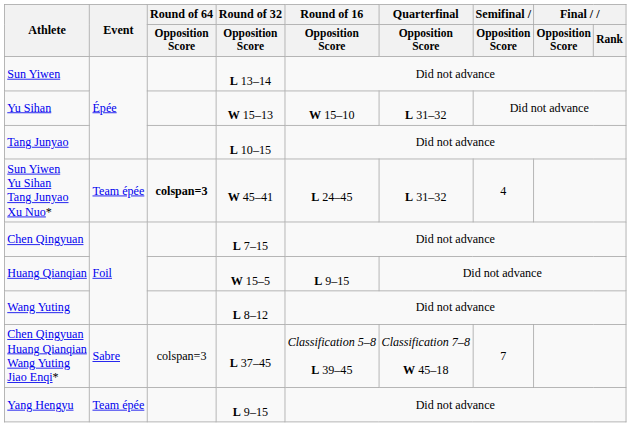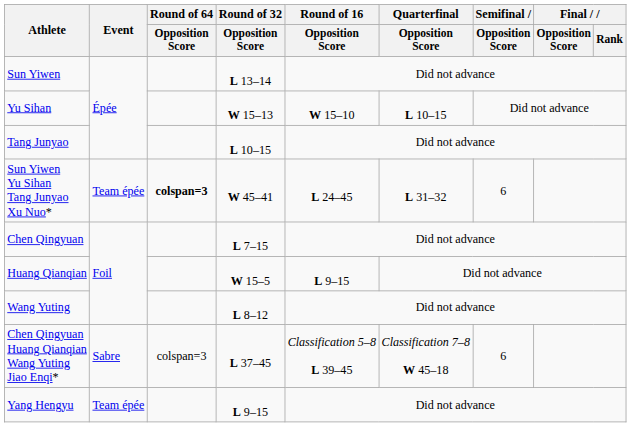Yu Sihan | Quarterfinal / Opposition Score: L 31–32 -> L 10–15
Sun Yiwen Yu Sihan Tang Junyao Xu Nuo* | Semifinal / Opposition Score: 4 -> 6
Chen Qingyuan Huang Qianqian Wang Yuting Jiao Enqi* | Semifinal / Opposition Score: 7 -> 6
